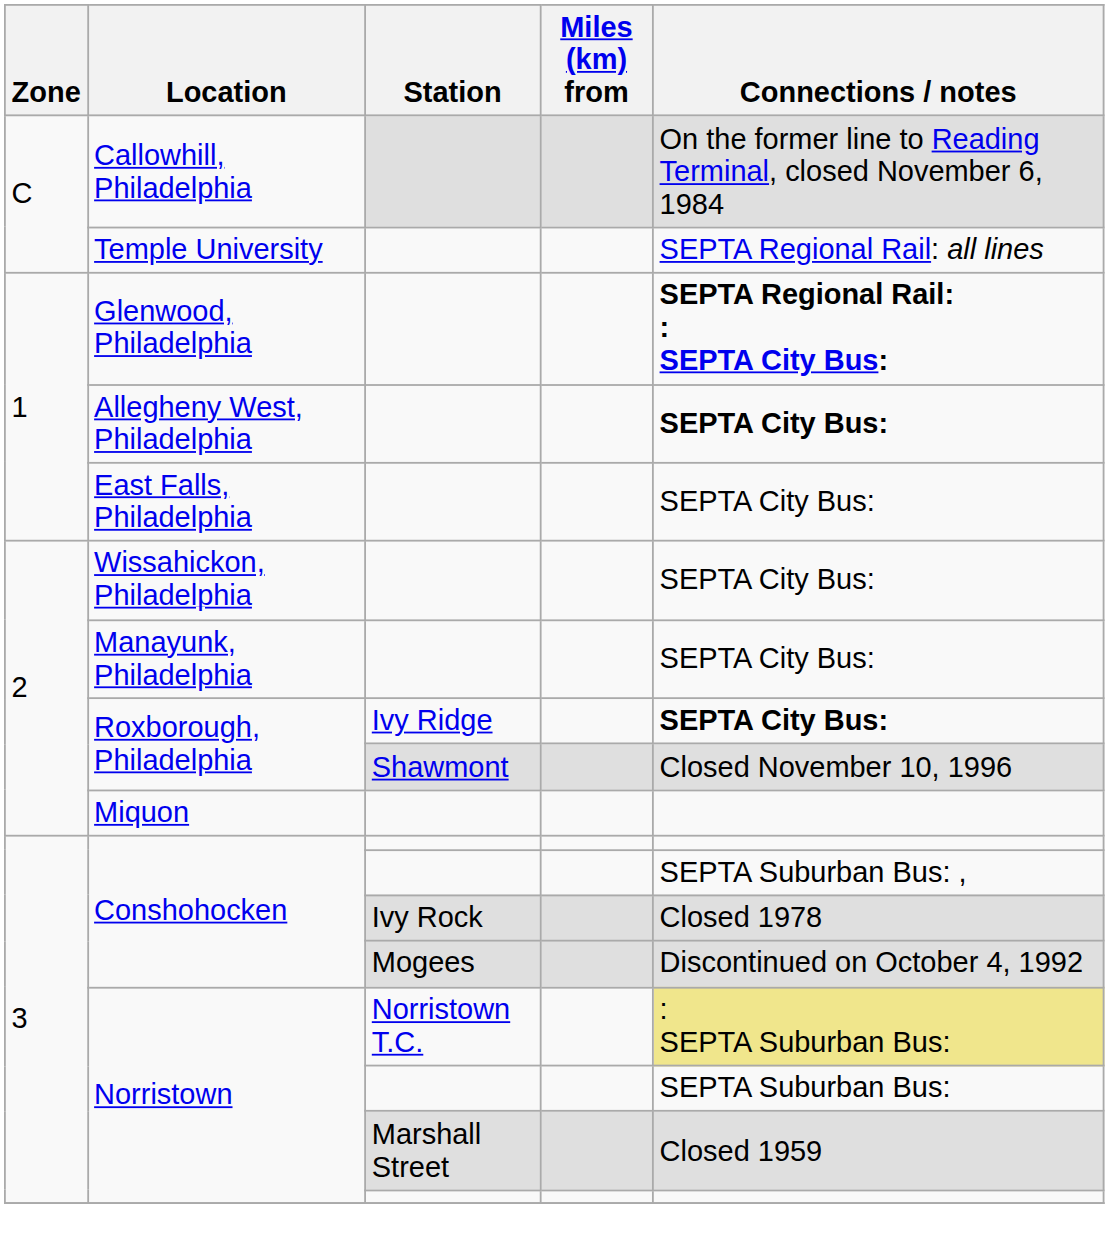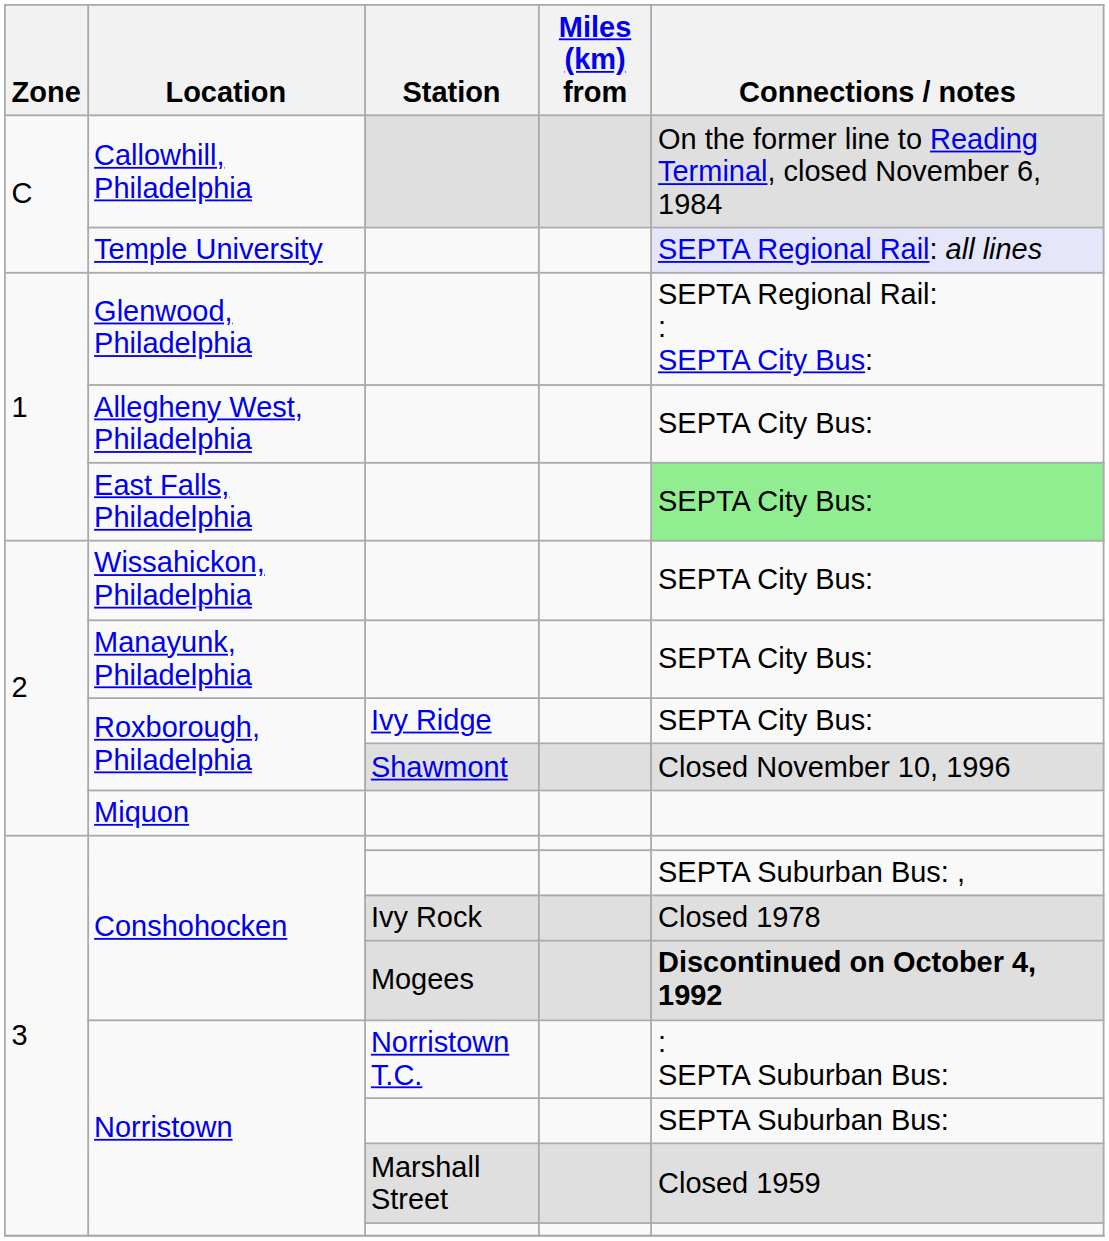Temple University | Connections / notes: no background -> lavender background
Glenwood, Philadelphia | Connections / notes: bold -> normal
Allegheny West, Philadelphia | Connections / notes: bold -> normal
East Falls, Philadelphia | Connections / notes: no background -> lightgreen background
Roxborough, Philadelphia / Ivy Ridge | Connections / notes: bold -> normal
Conshohocken / Mogees | Connections / notes: normal -> bold
Norristown / Norristown T.C. | Connections / notes: khaki background -> no background
